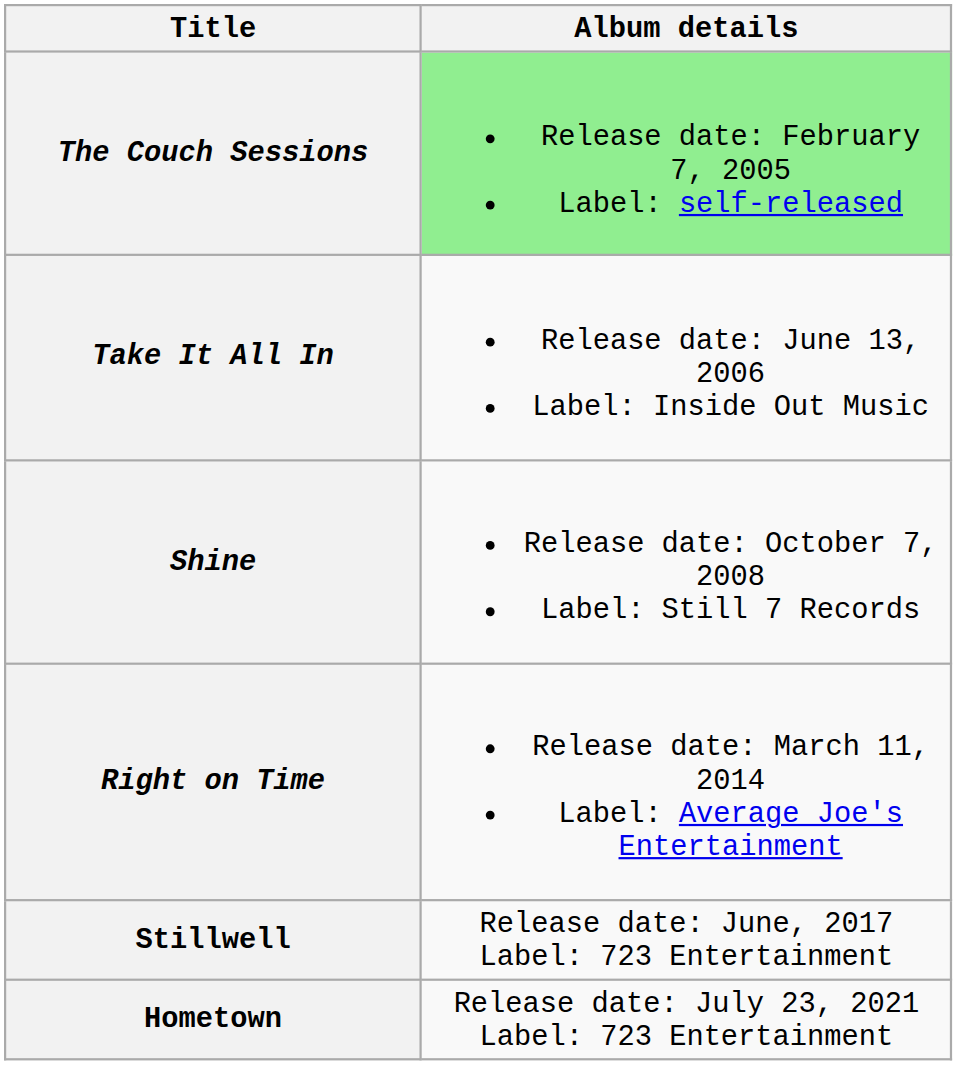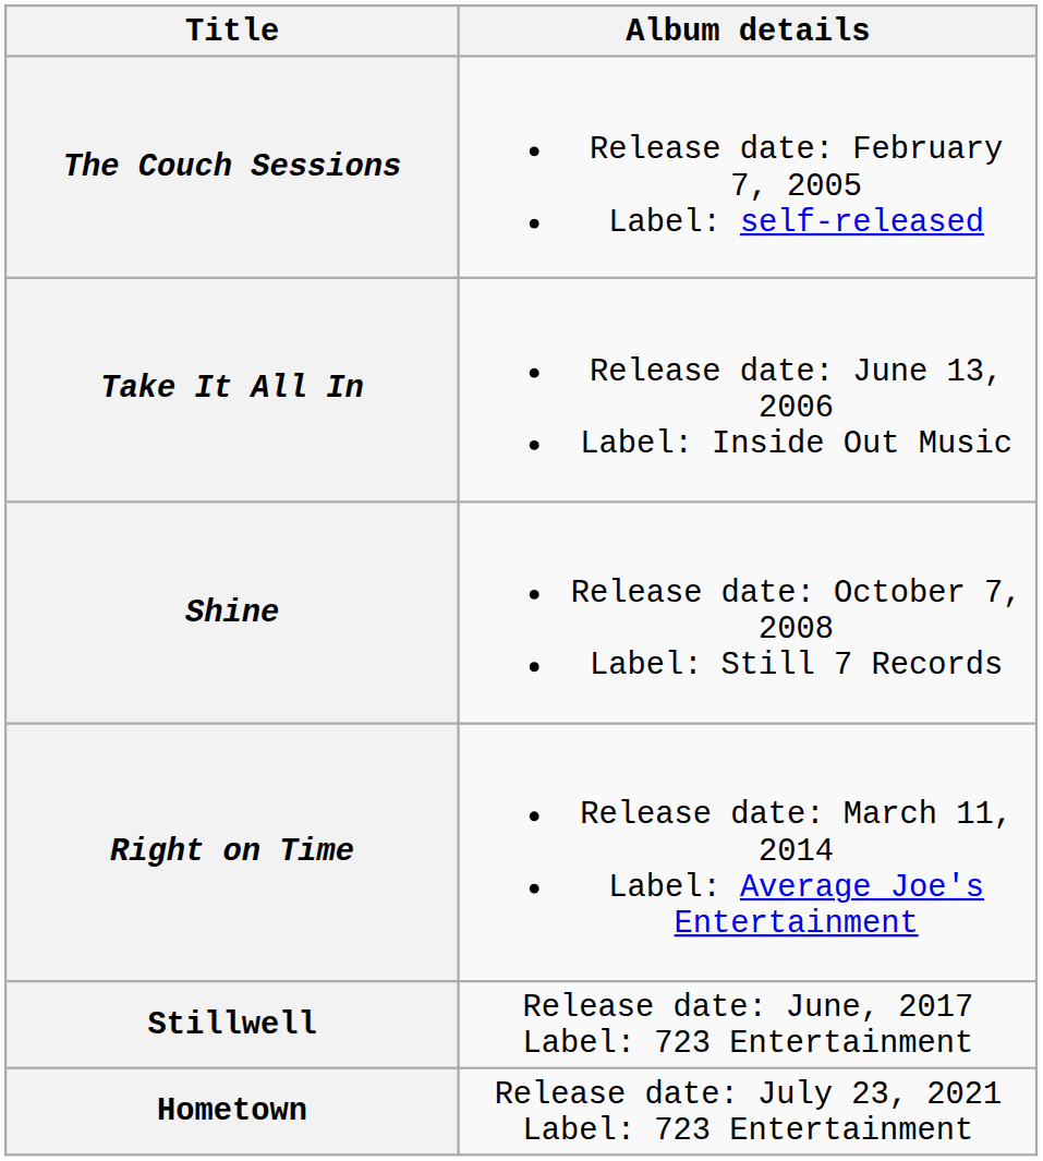The Couch Sessions | Album details: lightgreen background -> no background
